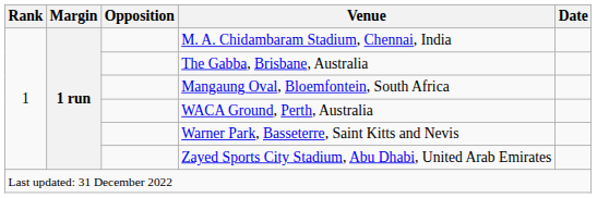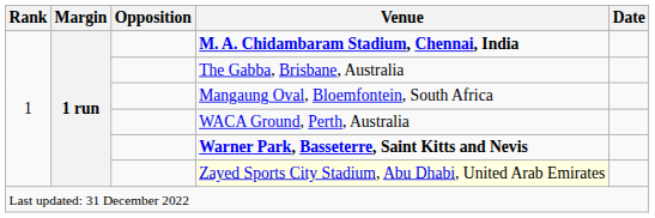M. A. Chidambaram Stadium, Chennai, India | Venue: normal -> bold
Warner Park, Basseterre, Saint Kitts and Nevis | Venue: normal -> bold
Zayed Sports City Stadium, Abu Dhabi, United Arab Emirates | Venue: no background -> lightyellow background
